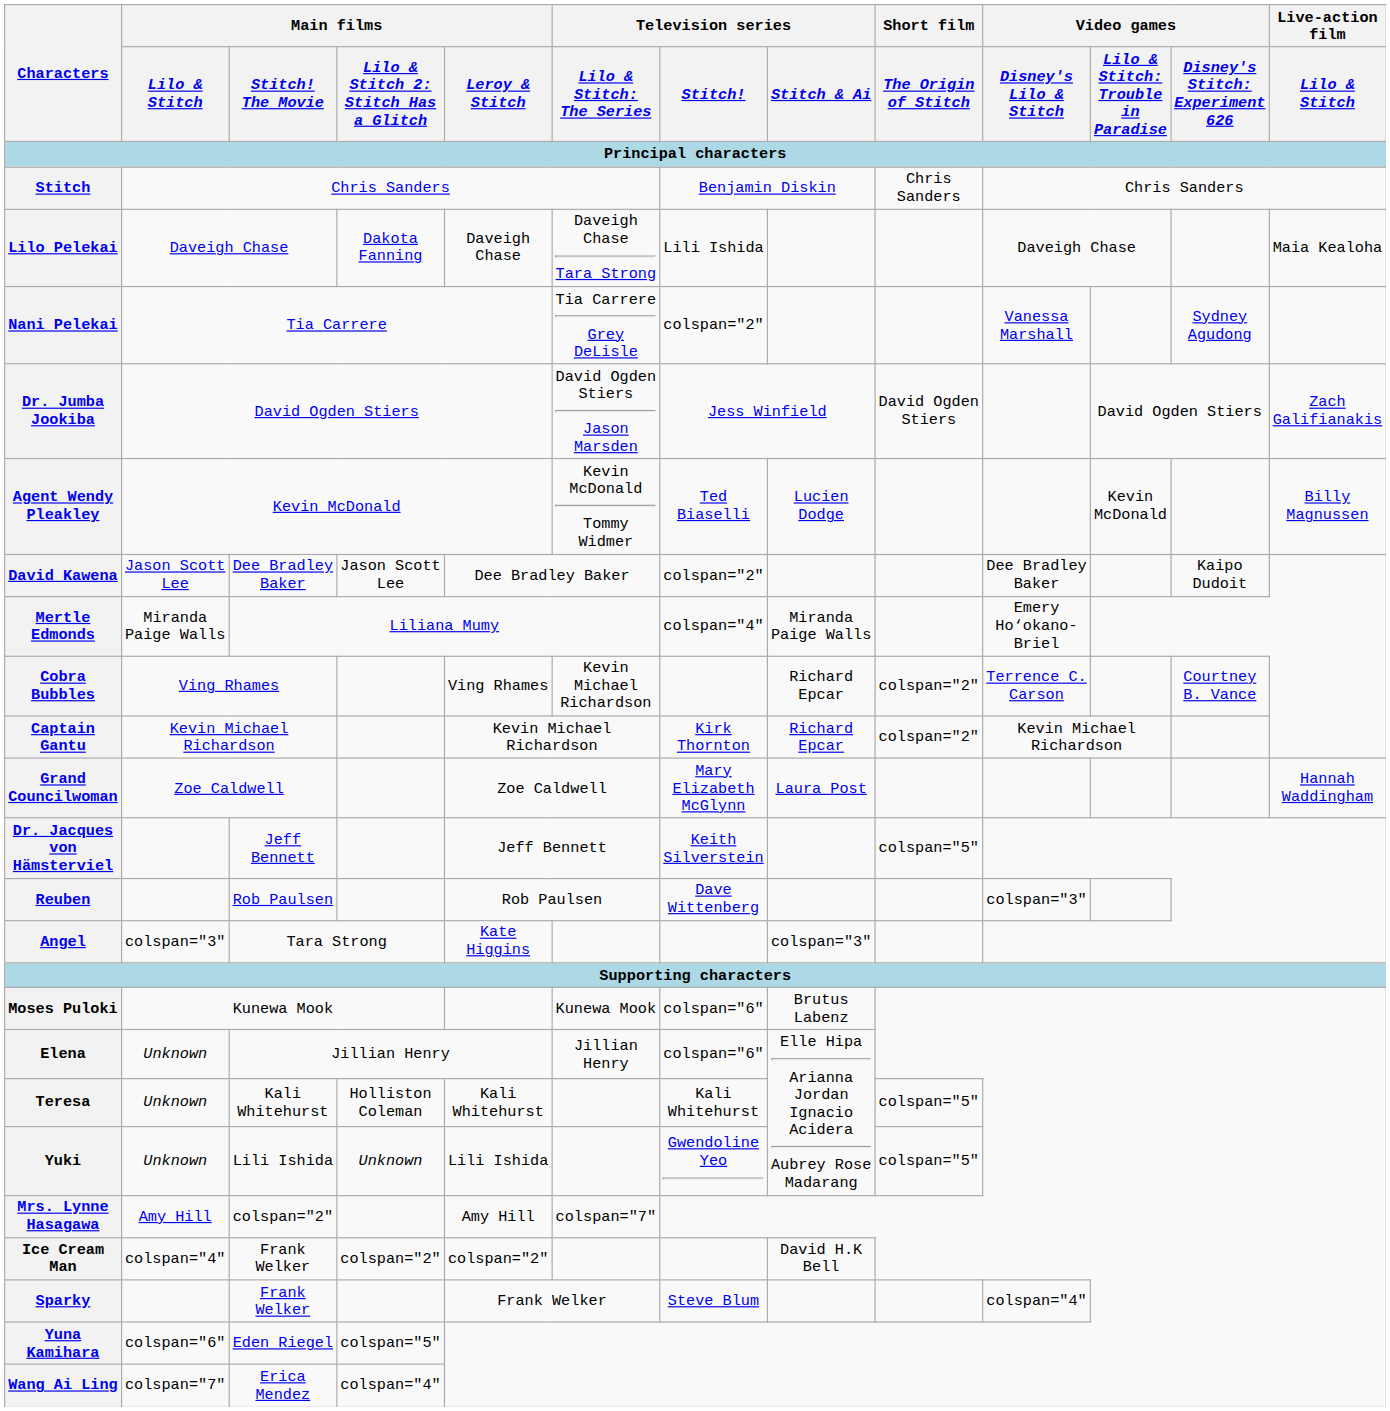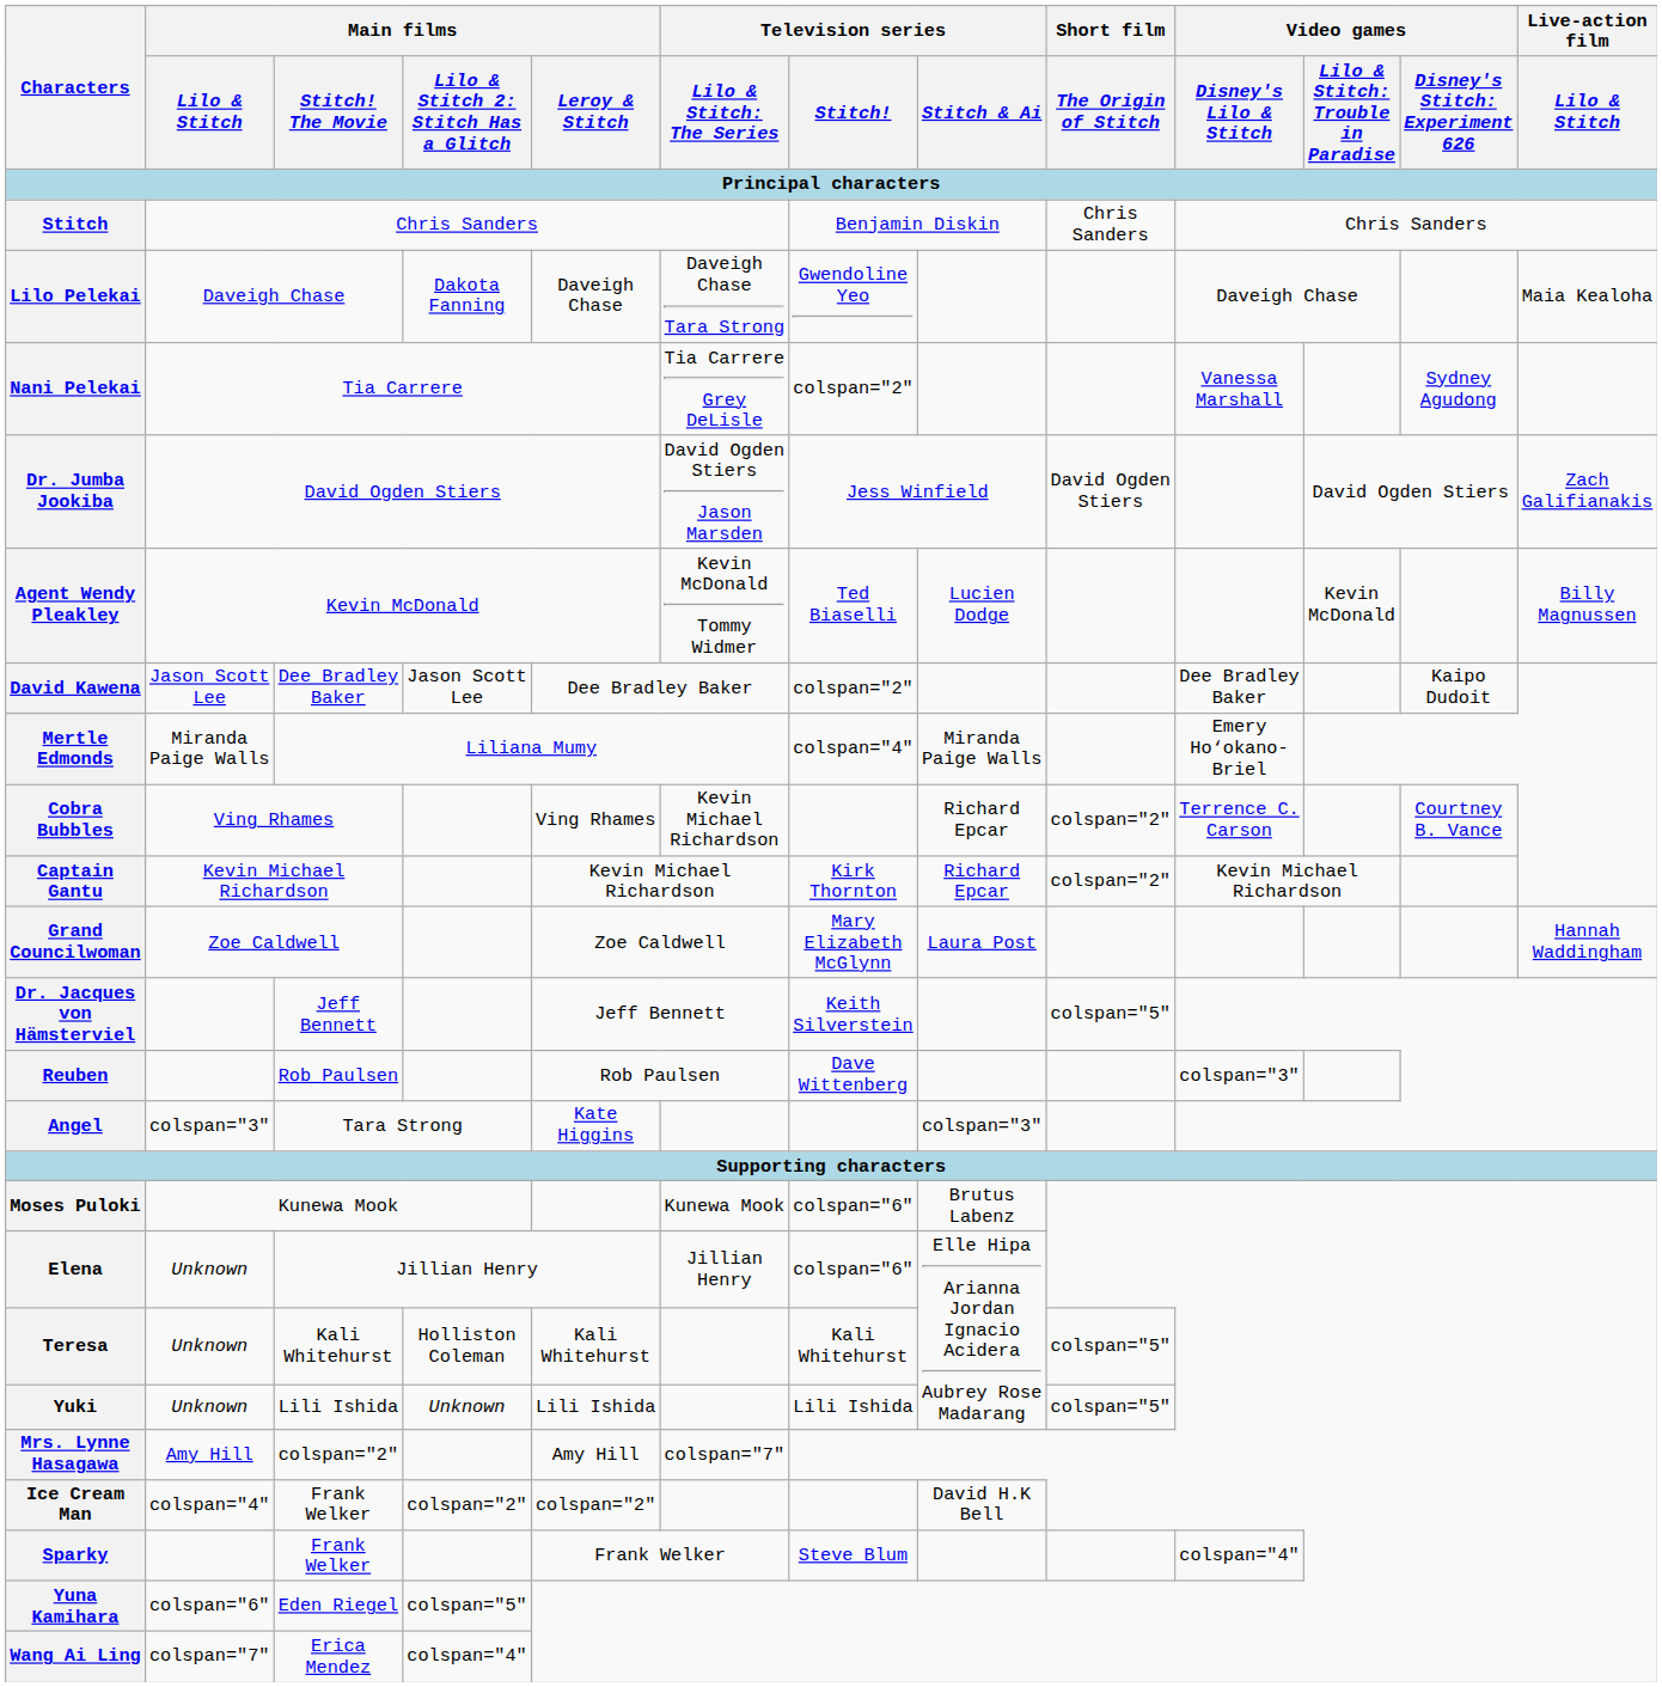Lilo Pelekai | Television series / Stitch!: Lili Ishida -> Gwendoline Yeo
Yuki | Television series / Stitch!: Gwendoline Yeo -> Lili Ishida
